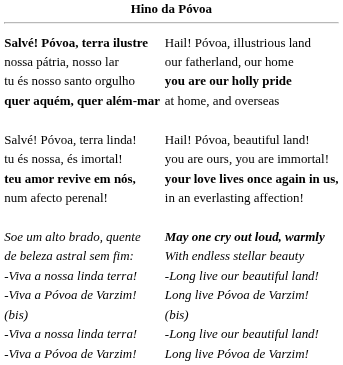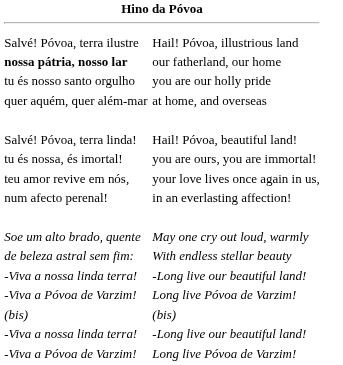Salvé! Póvoa, terra ilustre | column 1: bold -> normal
nossa pátria, nosso lar | column 1: normal -> bold
tu és nosso santo orgulho | column 2: bold -> normal
quer aquém, quer além-mar | column 1: bold -> normal
teu amor revive em nós, | column 1: bold -> normal
teu amor revive em nós, | column 2: bold -> normal
Soe um alto brado, quente | column 2: bold -> normal
